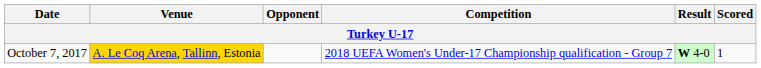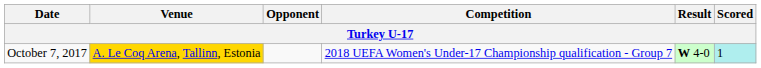October 7, 2017 | Scored: no background -> paleturquoise background
